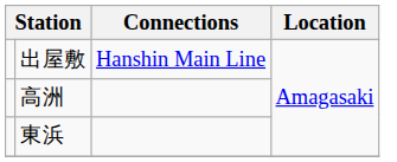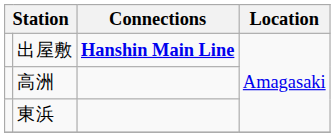出屋敷 | Connections: normal -> bold
